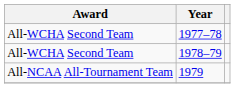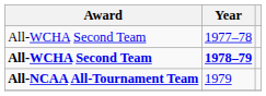row 3 | Award: normal -> bold
row 3 | Year: normal -> bold
row 4 | Award: normal -> bold
